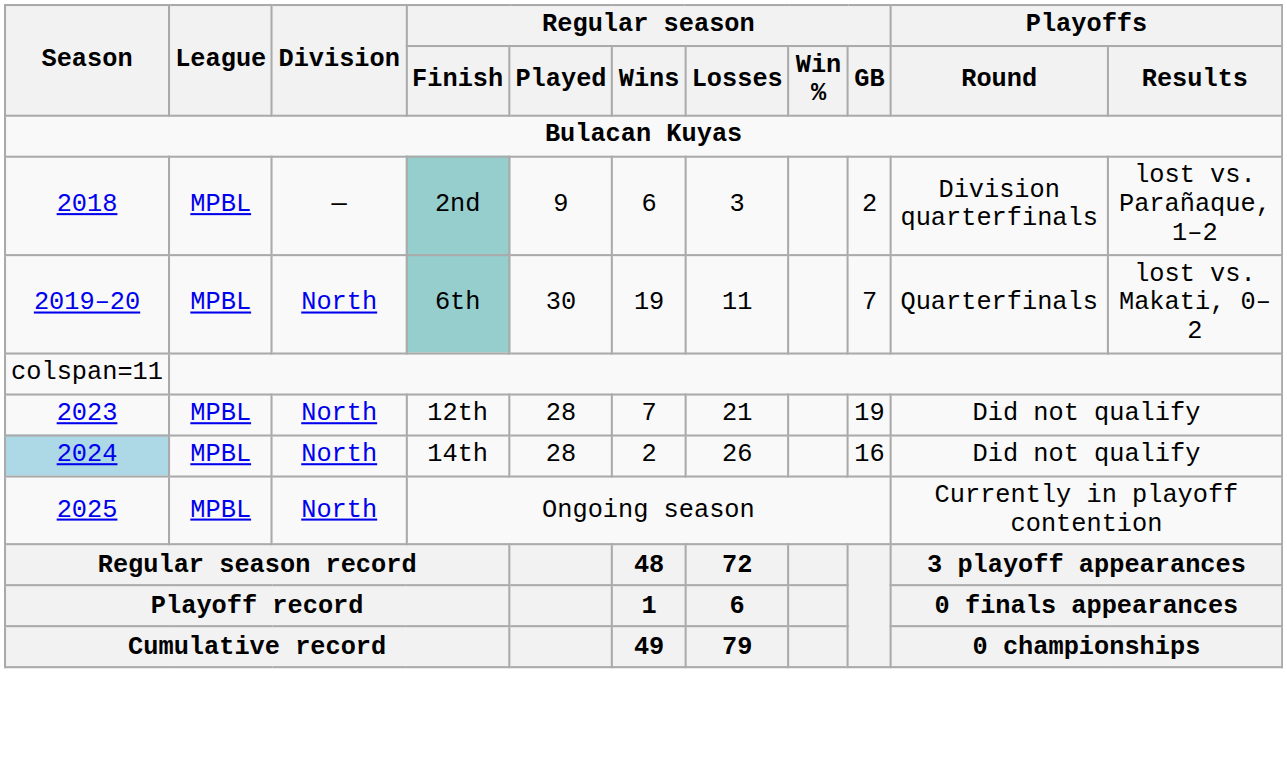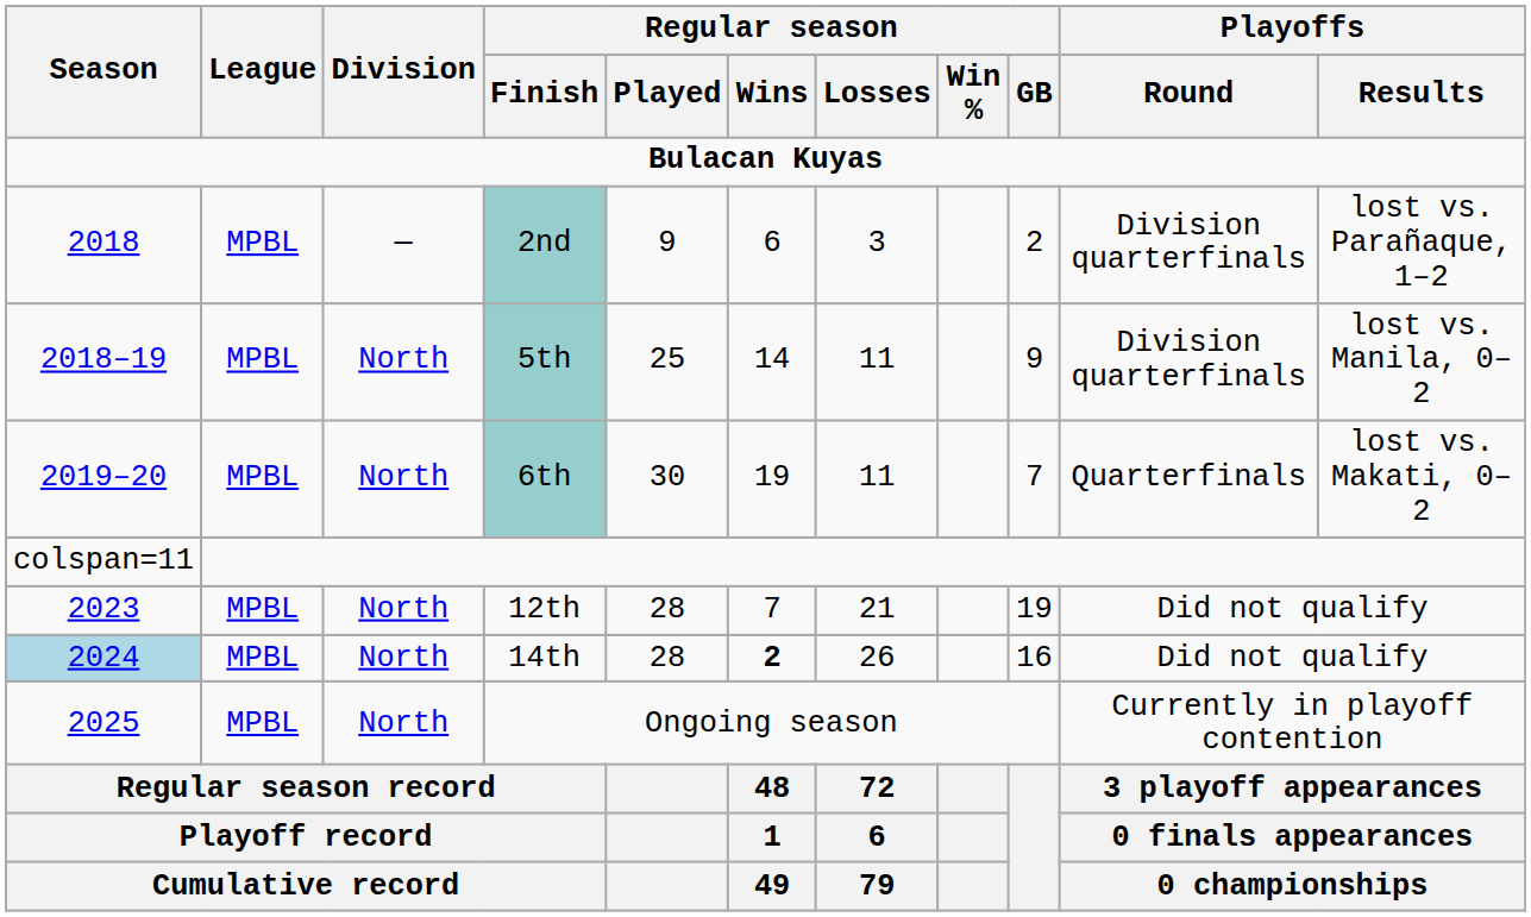+ row: 2018–19 | MPBL | North | 5th | 25 | 14 | 11 | 9 | Division quarterfinals | lost vs. Manila, 0–2
14th | Regular season / Wins: normal -> bold
